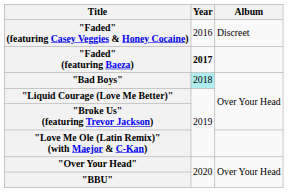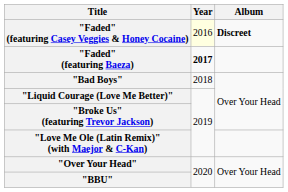"Faded" (featuring Casey Veggies & Honey Cocaine) | Year: no background -> lightyellow background
"Faded" (featuring Casey Veggies & Honey Cocaine) | Album: normal -> bold
"Bad Boys" | Year: paleturquoise background -> no background
